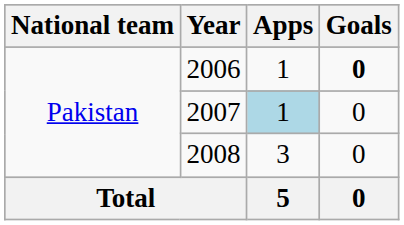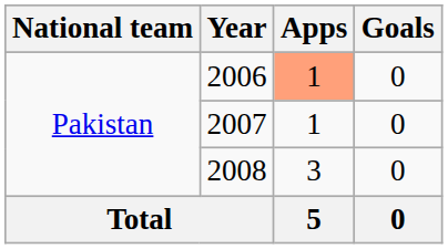2006 | Apps: no background -> lightsalmon background
2006 | Goals: bold -> normal
2007 | Apps: lightblue background -> no background
